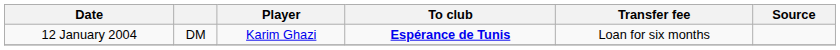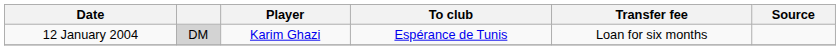12 January 2004 | column 2: no background -> lightgrey background
12 January 2004 | To club: bold -> normal
